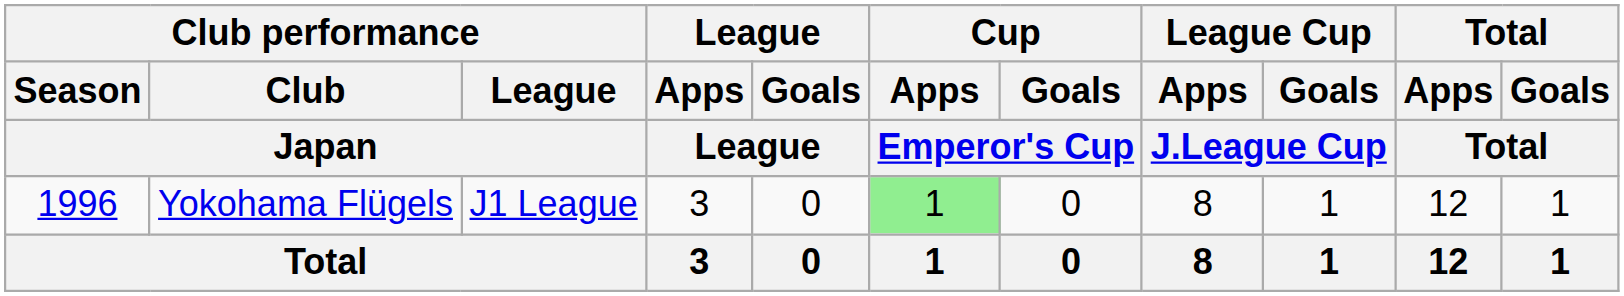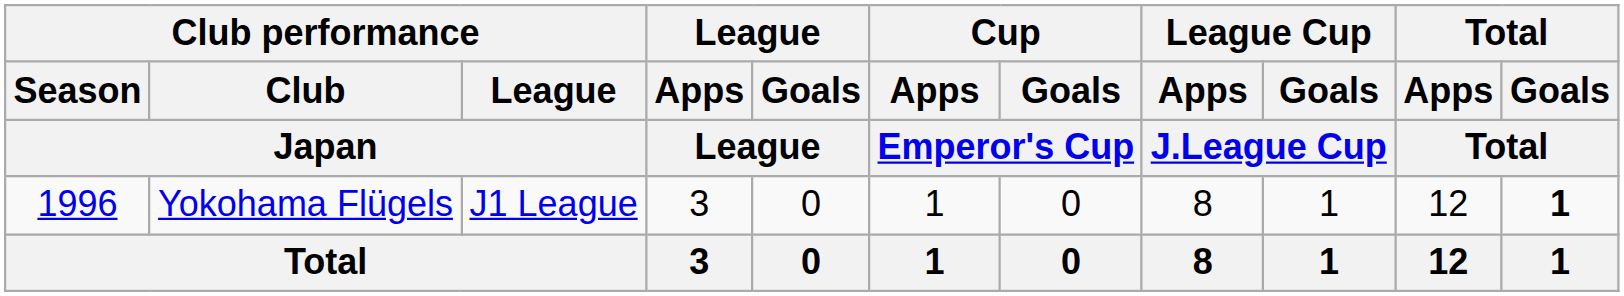Yokohama Flügels | Cup / Apps / Emperor's Cup: lightgreen background -> no background
Yokohama Flügels | Total / Goals / Total: normal -> bold
